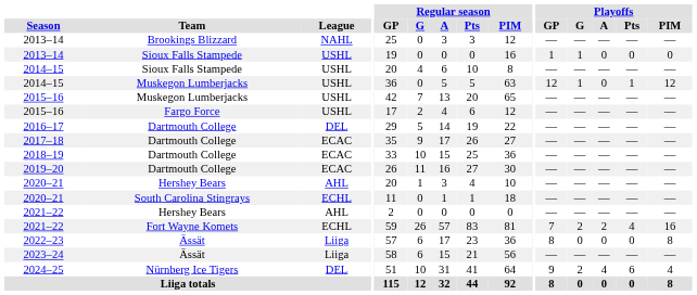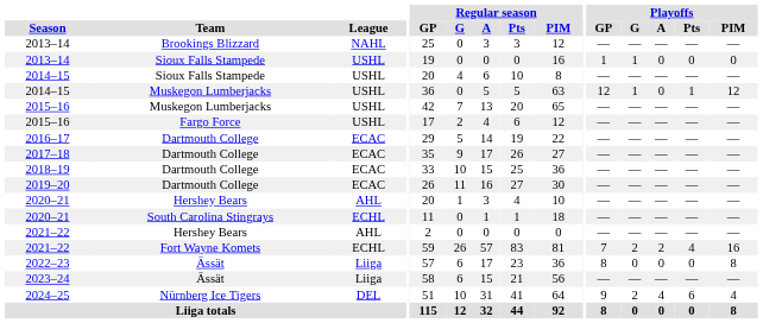2016–17 | League: DEL -> ECAC
